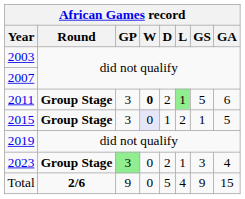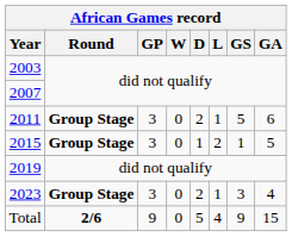2011 | African Games record / W: bold -> normal
2011 | African Games record / L: lightgreen background -> no background
2015 | African Games record / W: lavender background -> no background
2023 | African Games record / GP: lightgreen background -> no background
